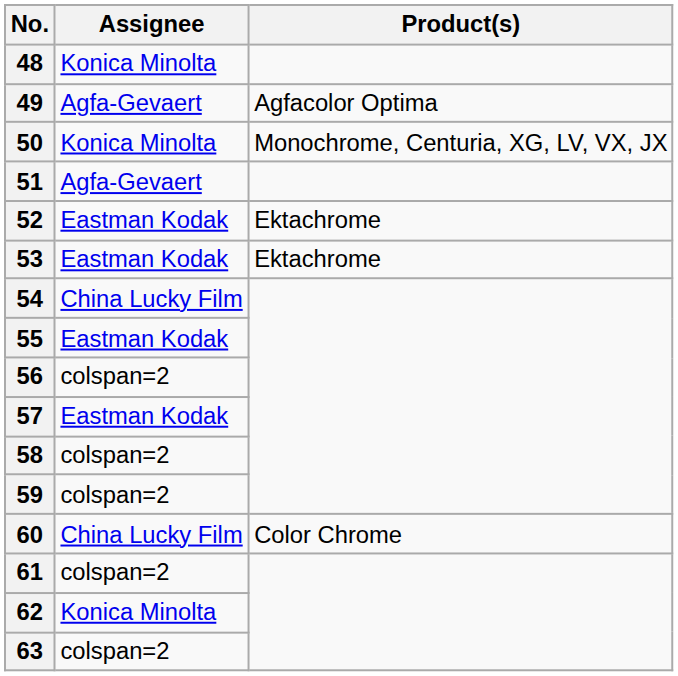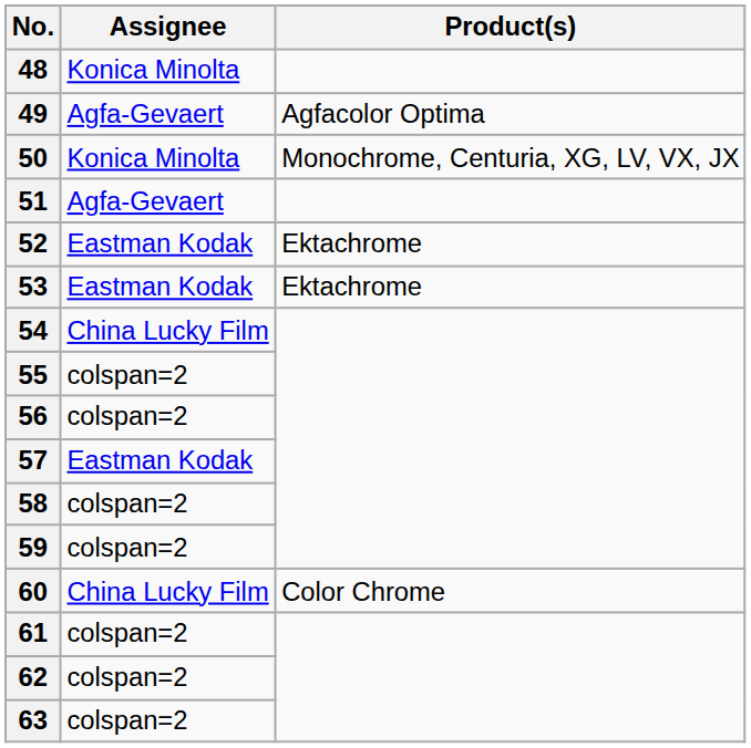55 | Assignee: Eastman Kodak -> colspan=2
62 | Assignee: Konica Minolta -> colspan=2
